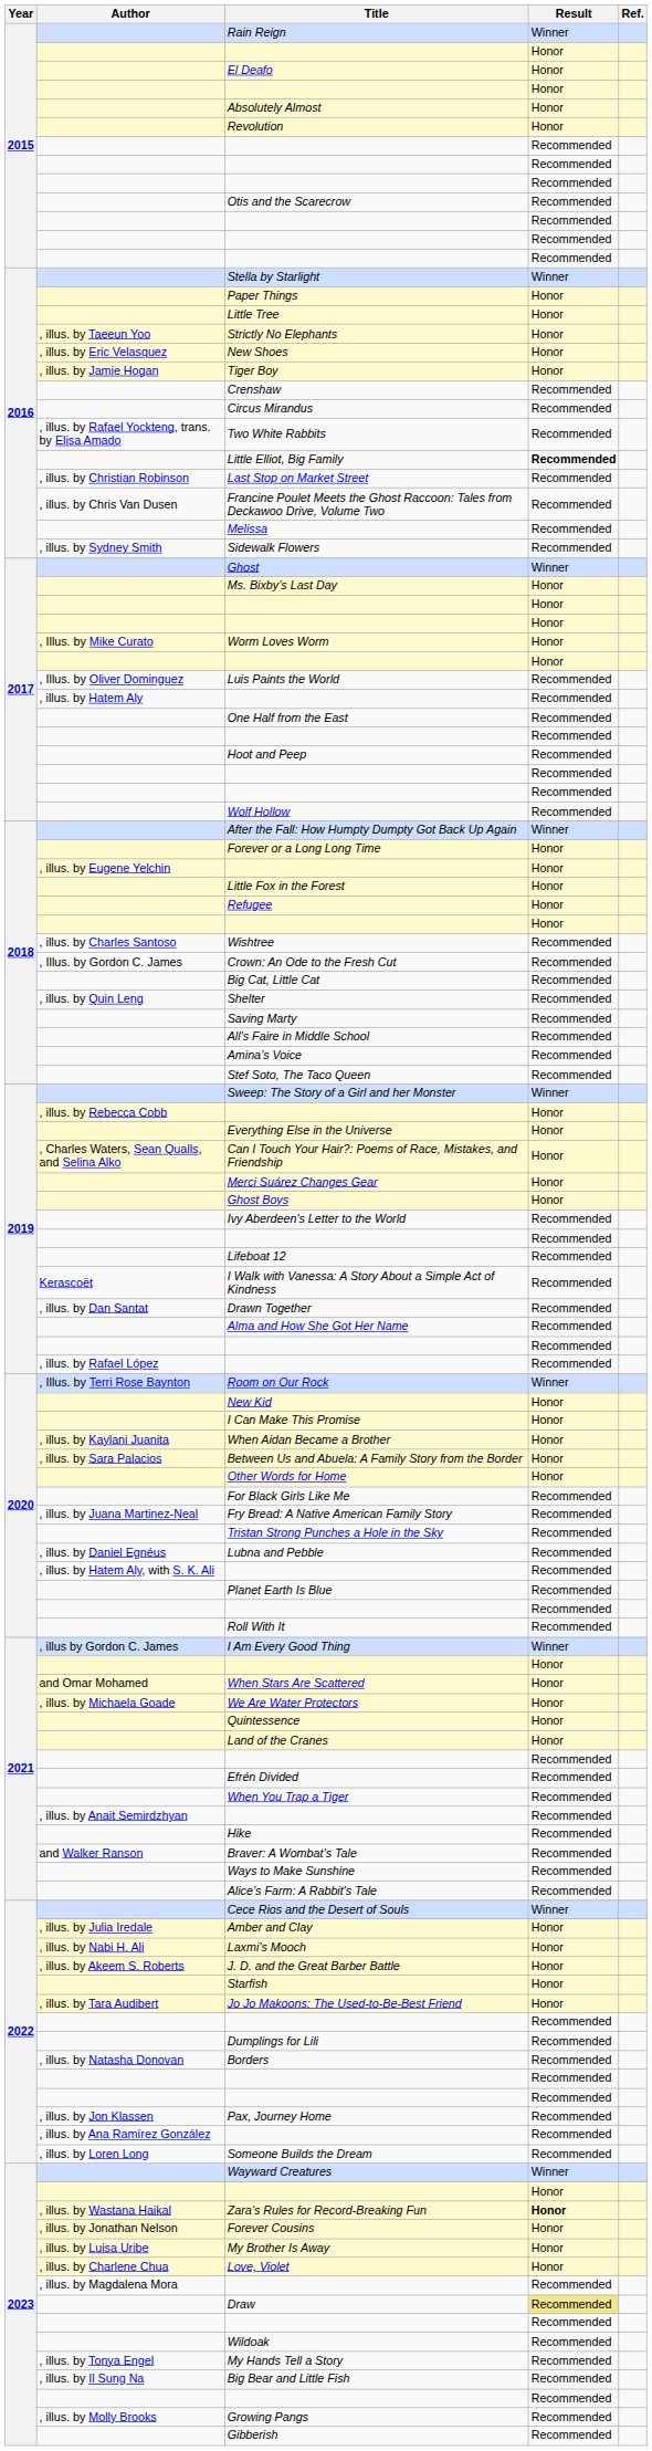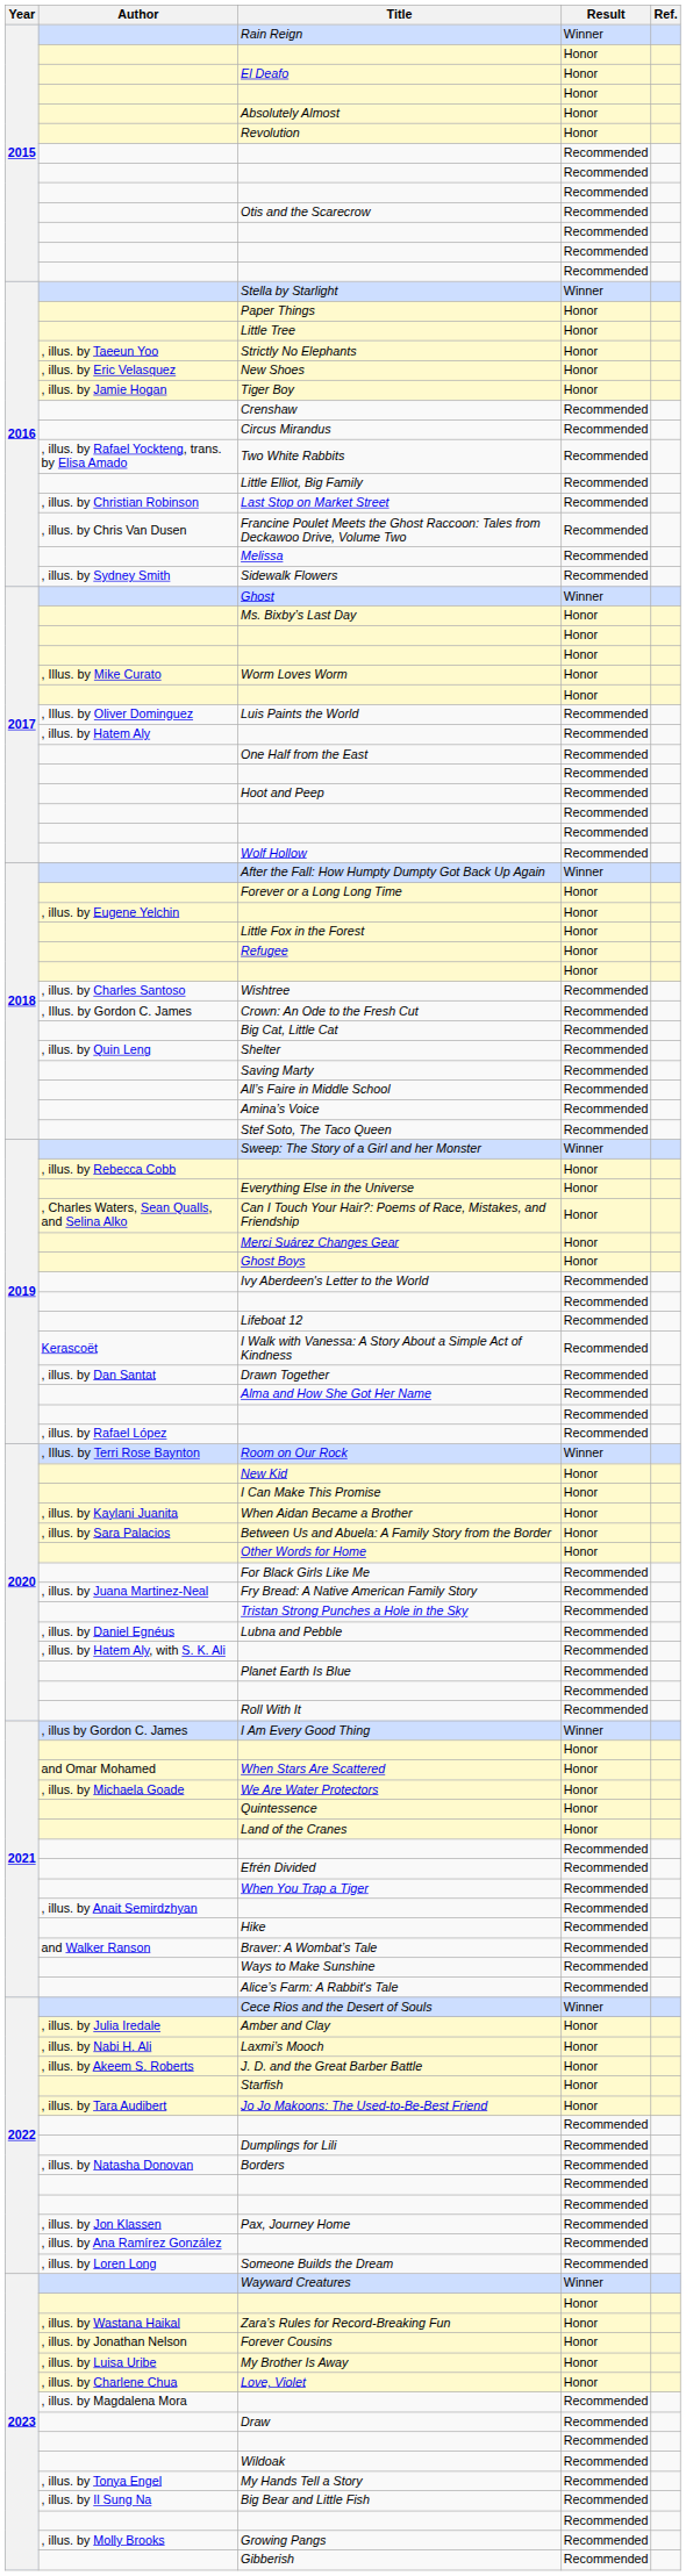Little Elliot, Big Family | Result: bold -> normal
Zara’s Rules for Record-Breaking Fun | Result: bold -> normal
Draw | Result: khaki background -> no background
